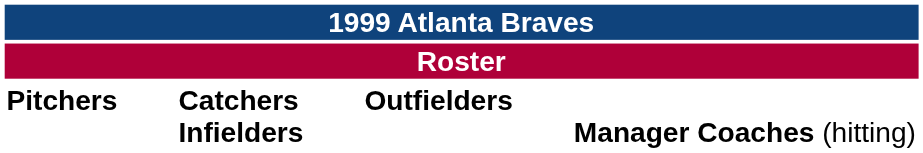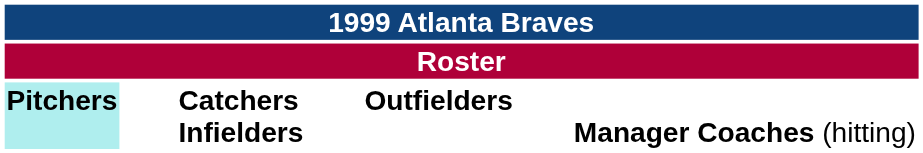Pitchers | column 1: no background -> paleturquoise background
